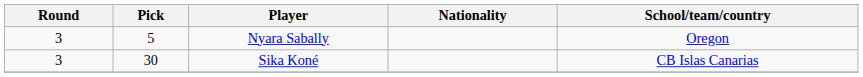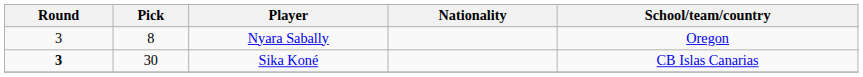Nyara Sabally | Pick: 5 -> 8
Sika Koné | Round: normal -> bold
